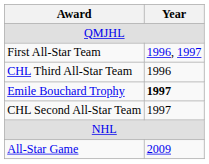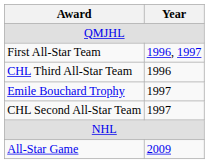Emile Bouchard Trophy | Year: bold -> normal
